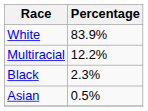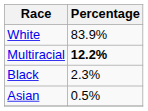Multiracial | Percentage: normal -> bold
